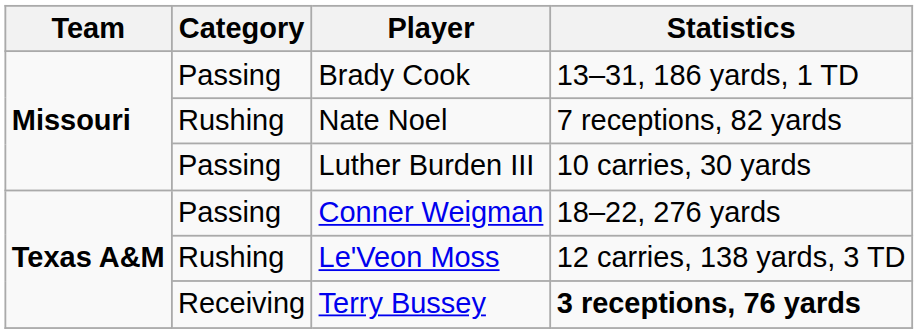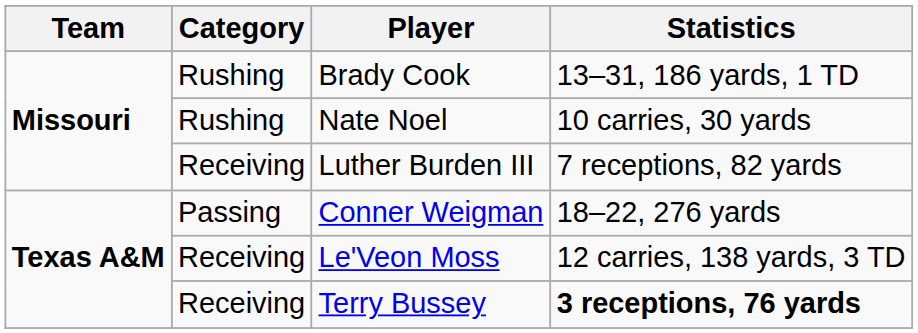Brady Cook | Category: Passing -> Rushing
Nate Noel | Statistics: 7 receptions, 82 yards -> 10 carries, 30 yards
Luther Burden III | Category: Passing -> Receiving
Luther Burden III | Statistics: 10 carries, 30 yards -> 7 receptions, 82 yards
Le'Veon Moss | Category: Rushing -> Receiving
